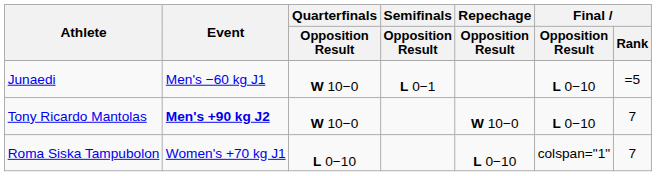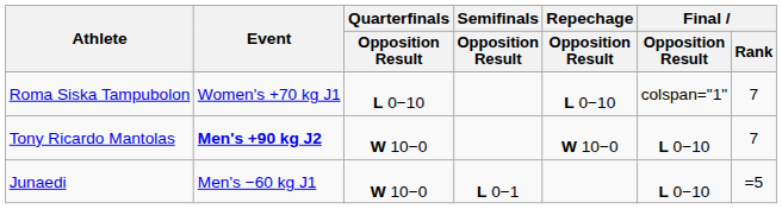rows swapped: Junaedi <-> Roma Siska Tampubolon
